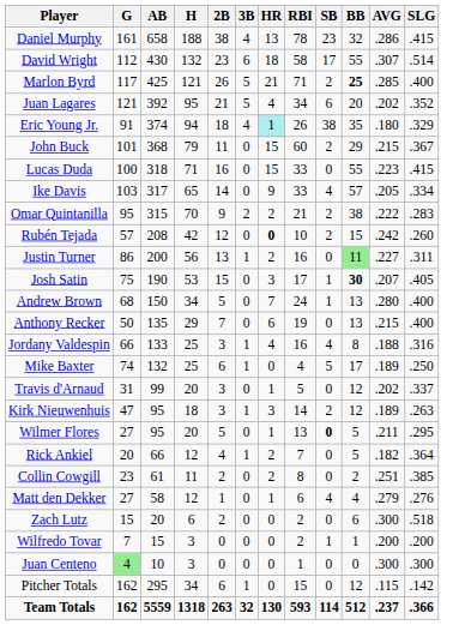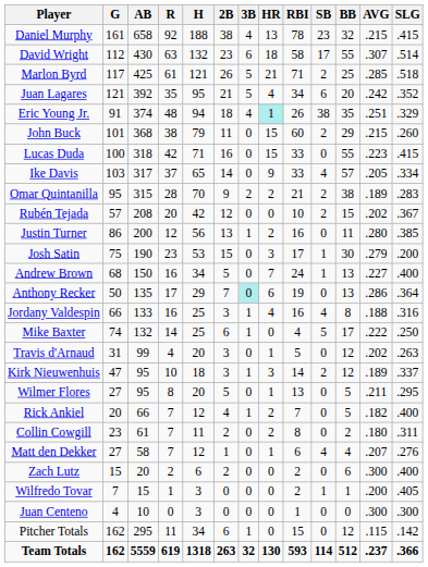+ column: R | 92 | 63 | 61 | 35 | 48 | 38 | 42 | 37 | 28 | 20 | 12 | 23 | 16 | 17 | 16 | 14 | 4 | 10 | 8 | 7 | 7 | 7 | 2 | 1 | 0 | 11 | 619
Daniel Murphy | AVG: .286 -> .215
Marlon Byrd | BB: bold -> normal
Marlon Byrd | SLG: .400 -> .518
Juan Lagares | AVG: .202 -> .242
Eric Young Jr. | AVG: .180 -> .251
John Buck | SLG: .367 -> .260
Omar Quintanilla | AVG: .222 -> .189
Rubén Tejada | HR: bold -> normal
Rubén Tejada | AVG: .242 -> .202
Rubén Tejada | SLG: .260 -> .367
Justin Turner | BB: lightgreen background -> no background
Justin Turner | AVG: .227 -> .280
Justin Turner | SLG: .311 -> .385
Josh Satin | BB: bold -> normal
Josh Satin | AVG: .207 -> .279
Josh Satin | SLG: .405 -> .200
Andrew Brown | AVG: .280 -> .227
Anthony Recker | 3B: no background -> paleturquoise background
Anthony Recker | AVG: .215 -> .286
Anthony Recker | SLG: .400 -> .364
Mike Baxter | AVG: .189 -> .222
Travis d'Arnaud | SLG: .337 -> .263
Kirk Nieuwenhuis | SLG: .263 -> .337
Wilmer Flores | SB: bold -> normal
Rick Ankiel | SLG: .364 -> .400
Collin Cowgill | AVG: .251 -> .180
Collin Cowgill | SLG: .385 -> .311
Matt den Dekker | AVG: .279 -> .207
Zach Lutz | SLG: .518 -> .400
Wilfredo Tovar | SLG: .200 -> .405
Juan Centeno | G: lightgreen background -> no background
